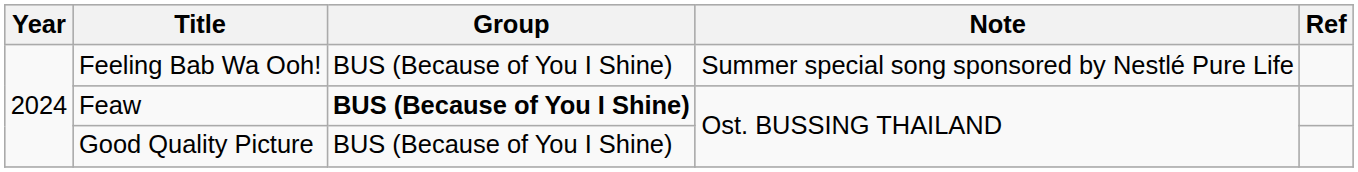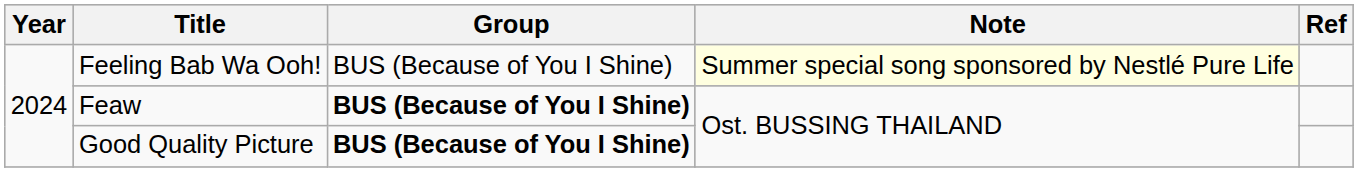Feeling Bab Wa Ooh! | Note: no background -> lightyellow background
Good Quality Picture | Group: normal -> bold
